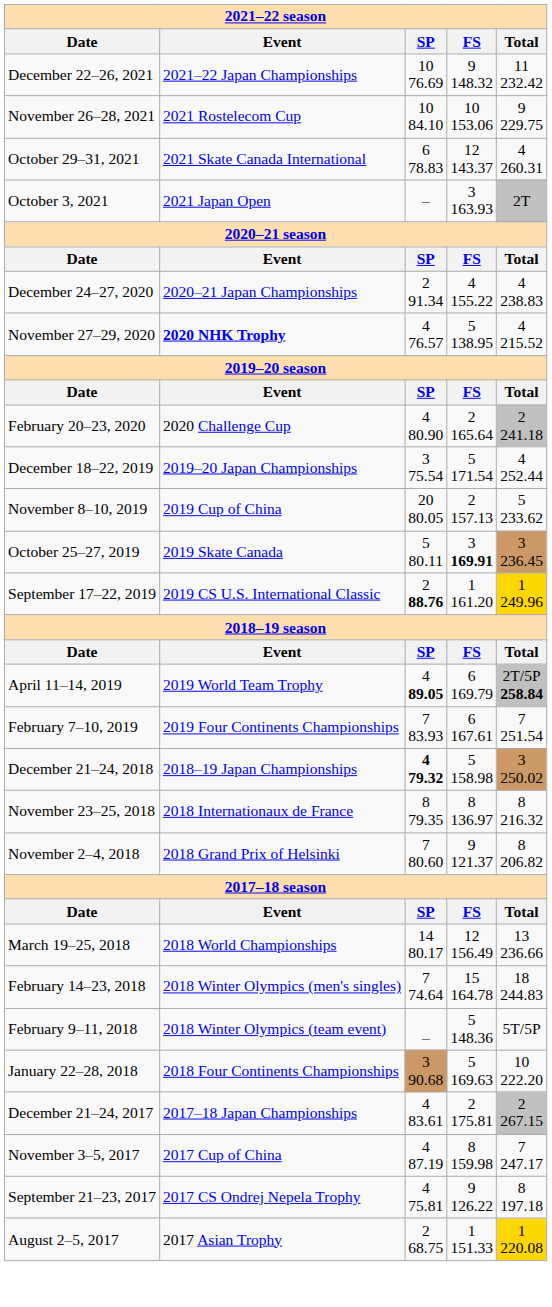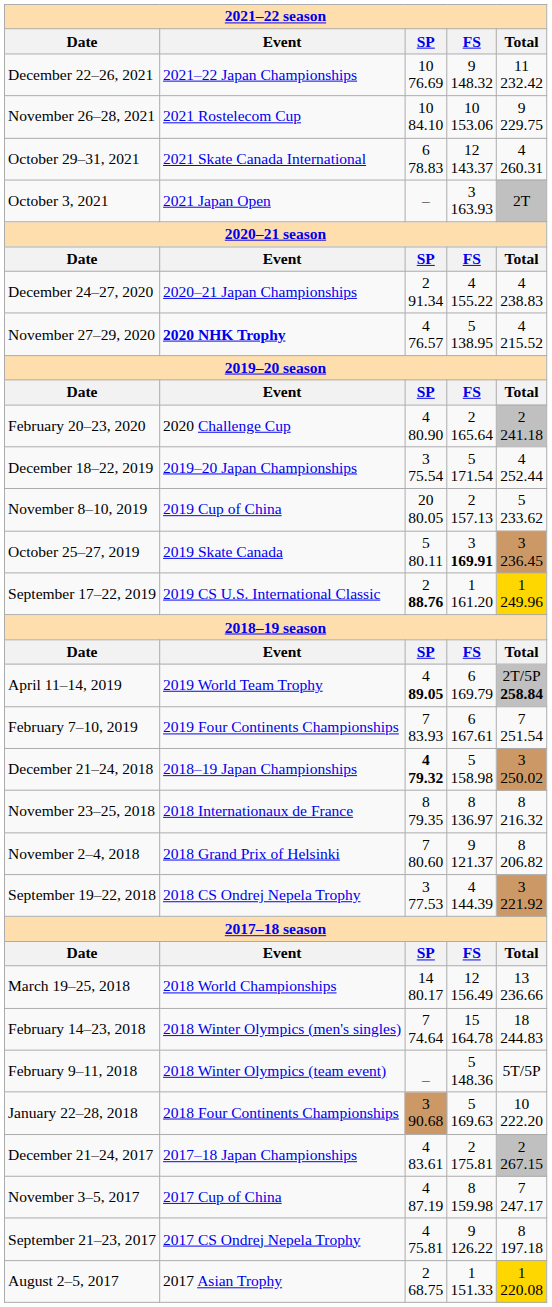+ row: September 19–22, 2018 | 2018 CS Ondrej Nepela Trophy | 3 77.53 | 4 144.39 | 3 221.92
